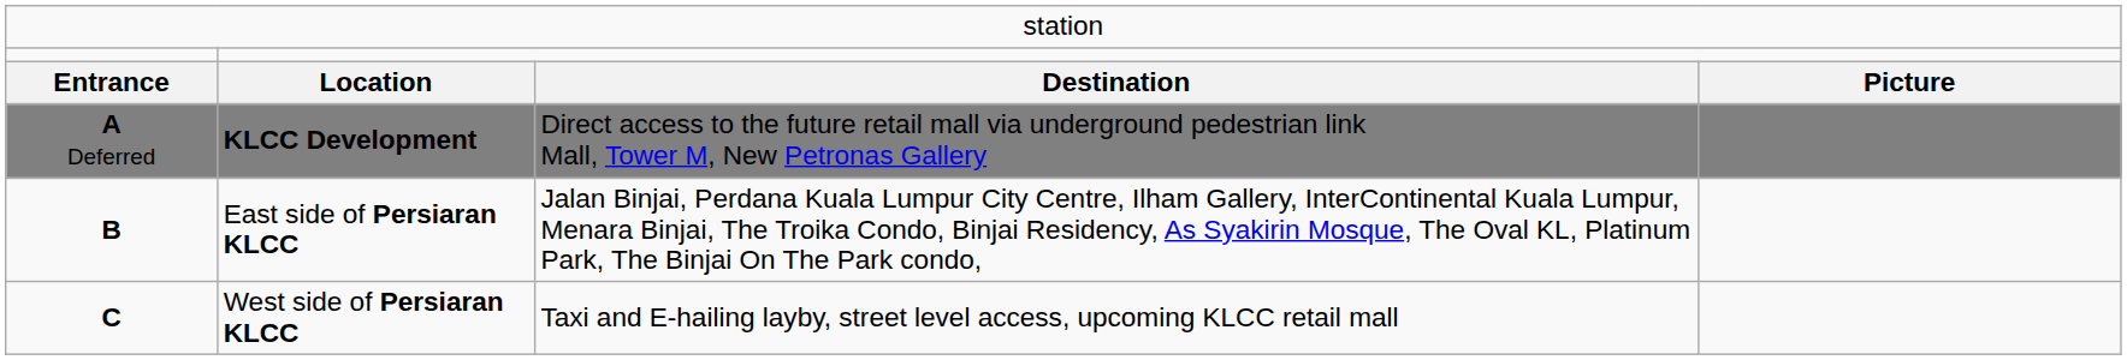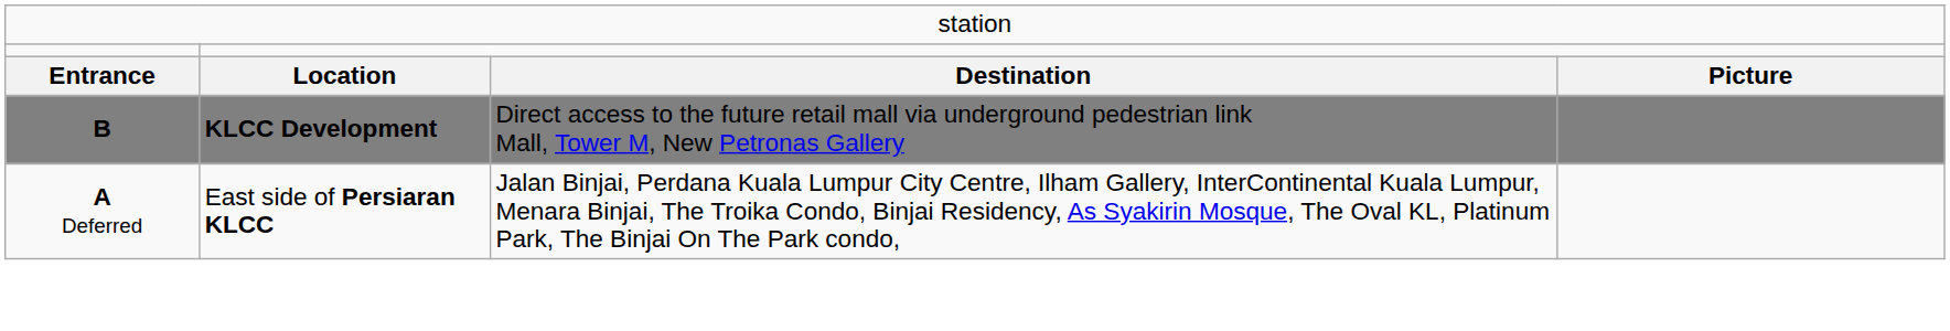KLCC Development | column 1: A Deferred -> B
East side of Persiaran KLCC | column 1: B -> A Deferred
- row: C | West side of Persiaran KLCC | Taxi and E-hailing layby, street level access, upcoming KLCC retail mall
